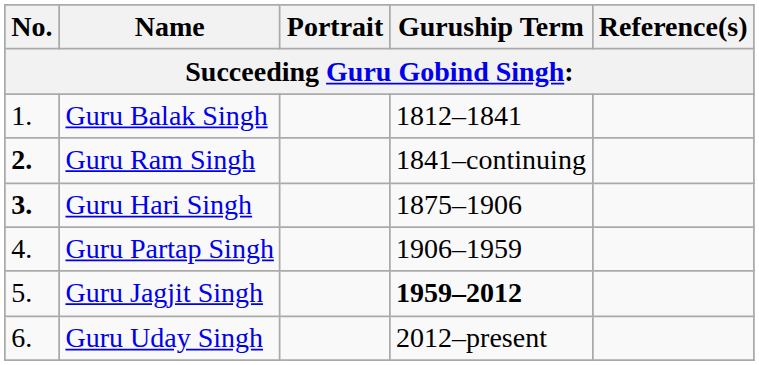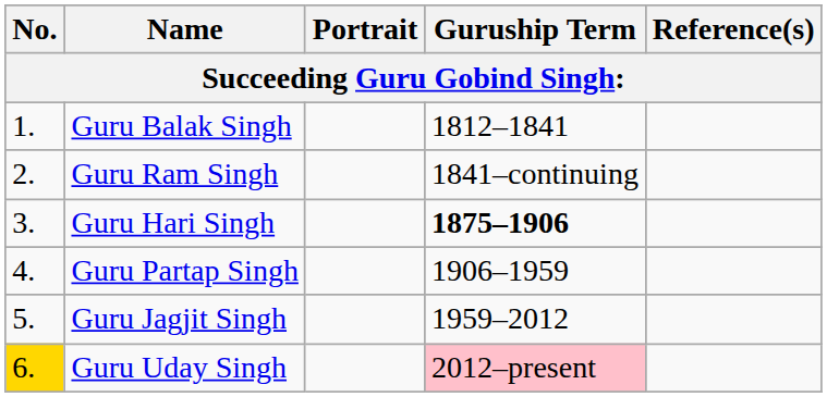Guru Ram Singh | No.: bold -> normal
Guru Hari Singh | No.: bold -> normal
Guru Hari Singh | Guruship Term: normal -> bold
Guru Jagjit Singh | Guruship Term: bold -> normal
Guru Uday Singh | No.: no background -> gold background
Guru Uday Singh | Guruship Term: no background -> pink background
